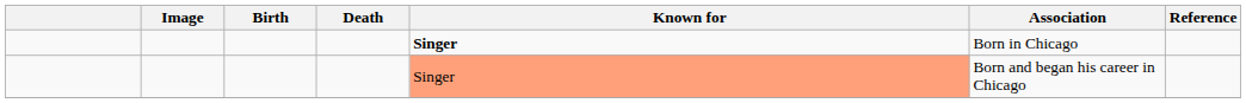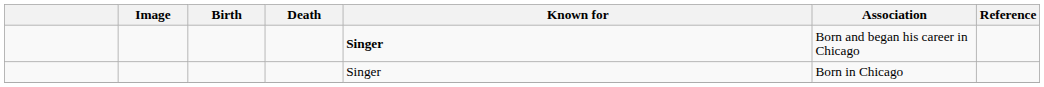row 2 | Association: Born in Chicago -> Born and began his career in Chicago
row 3 | Known for: lightsalmon background -> no background
row 3 | Association: Born and began his career in Chicago -> Born in Chicago
